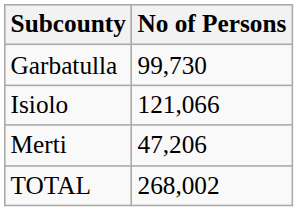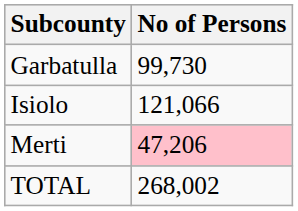Merti | No of Persons: no background -> pink background
